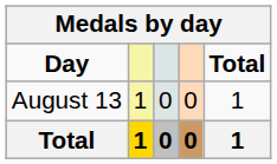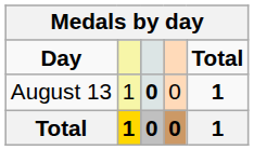August 13 | column 3: normal -> bold
August 13 | Total: normal -> bold
